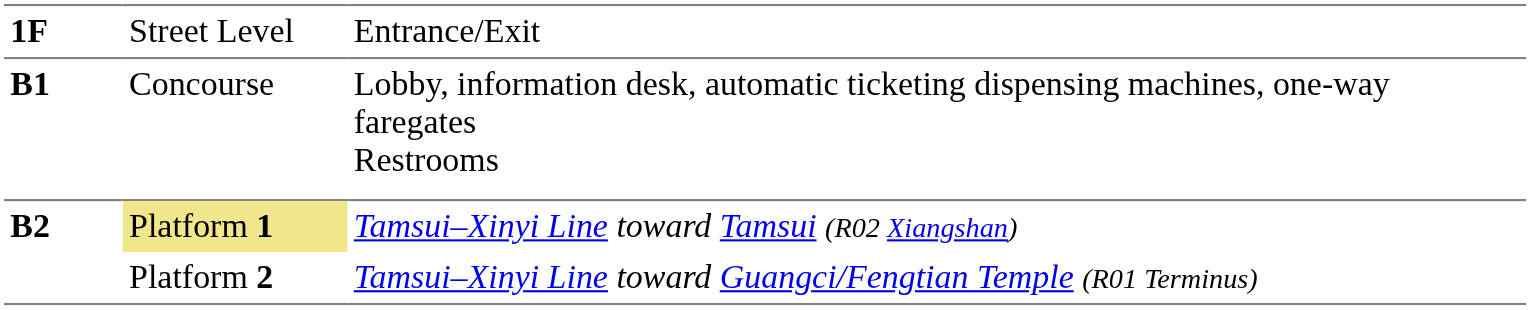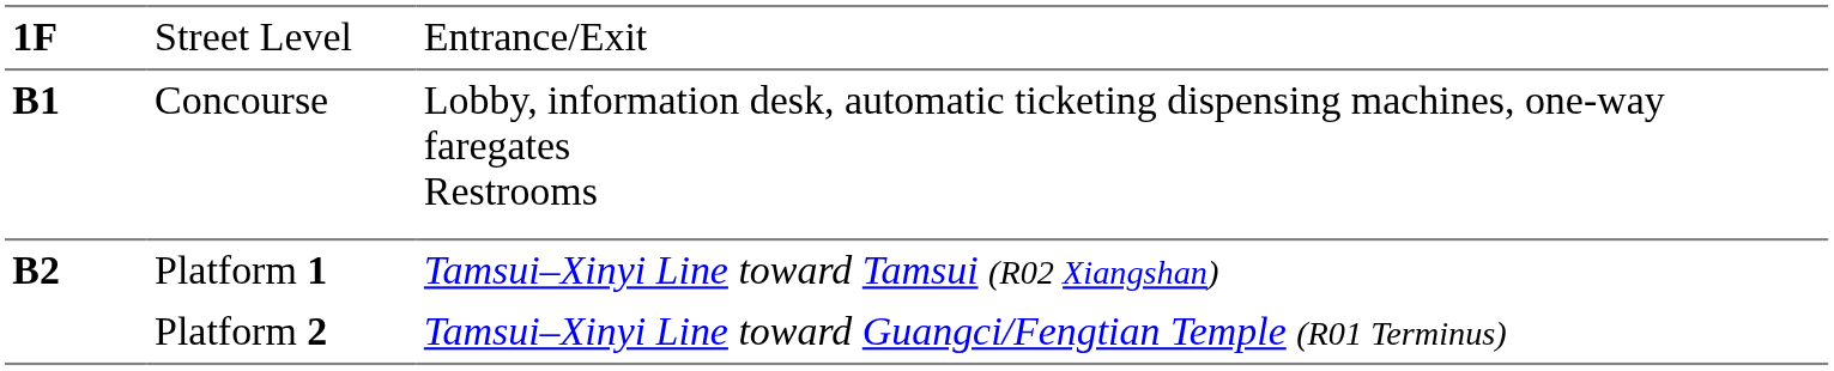Tamsui–Xinyi Line toward Tamsui (R02 Xiangshan) | column 2: khaki background -> no background
